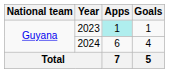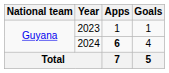2023 | Apps: paleturquoise background -> no background
2024 | Apps: normal -> bold
